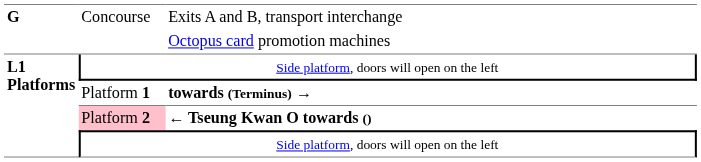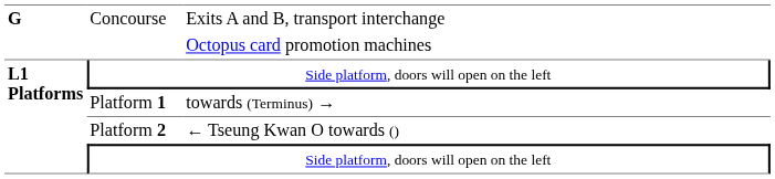Platform 1 | column 3: bold -> normal
Platform 2 | column 2: pink background -> no background
Platform 2 | column 3: bold -> normal
